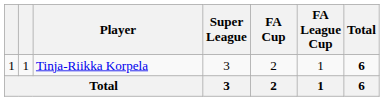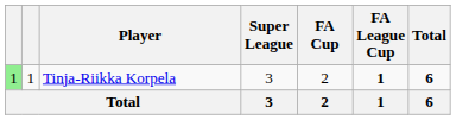Tinja-Riikka Korpela | column 1: no background -> lightgreen background
Tinja-Riikka Korpela | FA League Cup: normal -> bold
